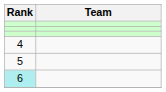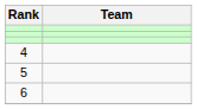row 7 | Rank: paleturquoise background -> no background
